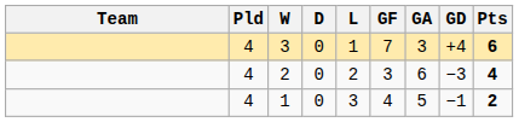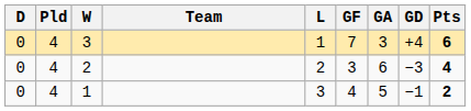columns swapped: Team <-> D
